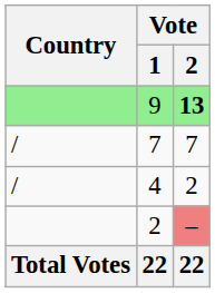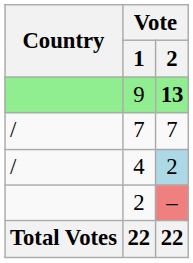4 | Vote / 2: no background -> lightblue background
